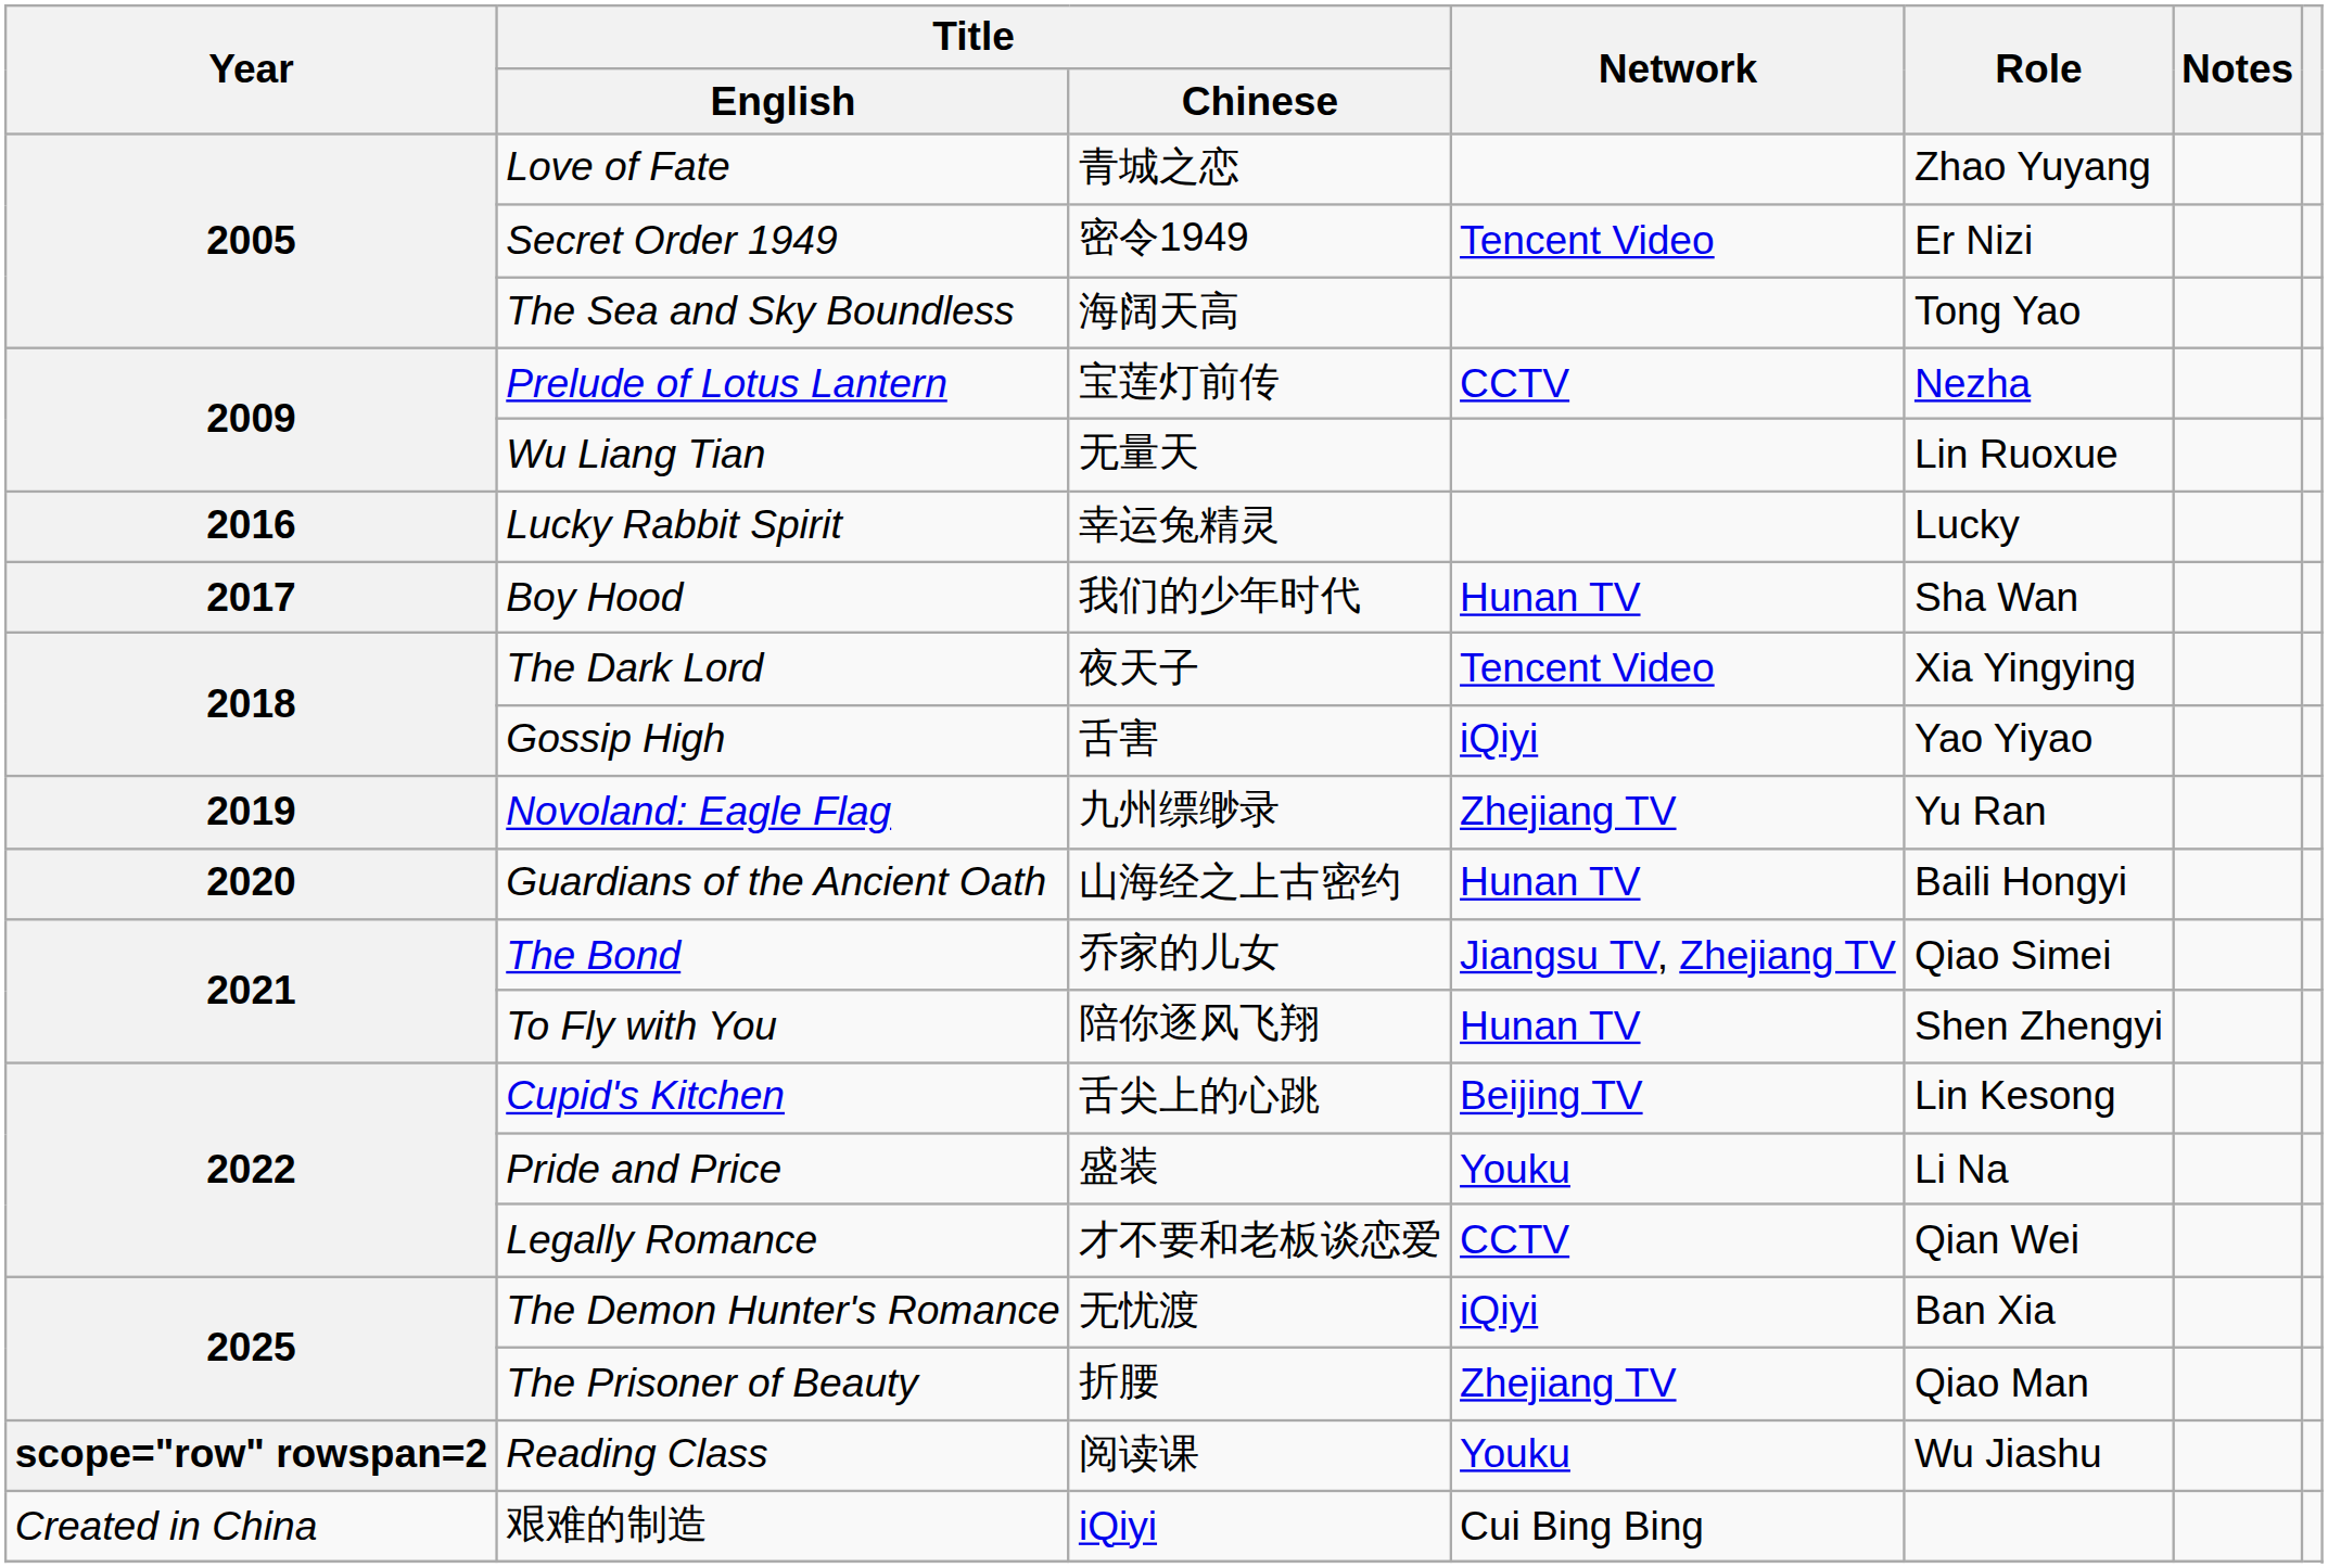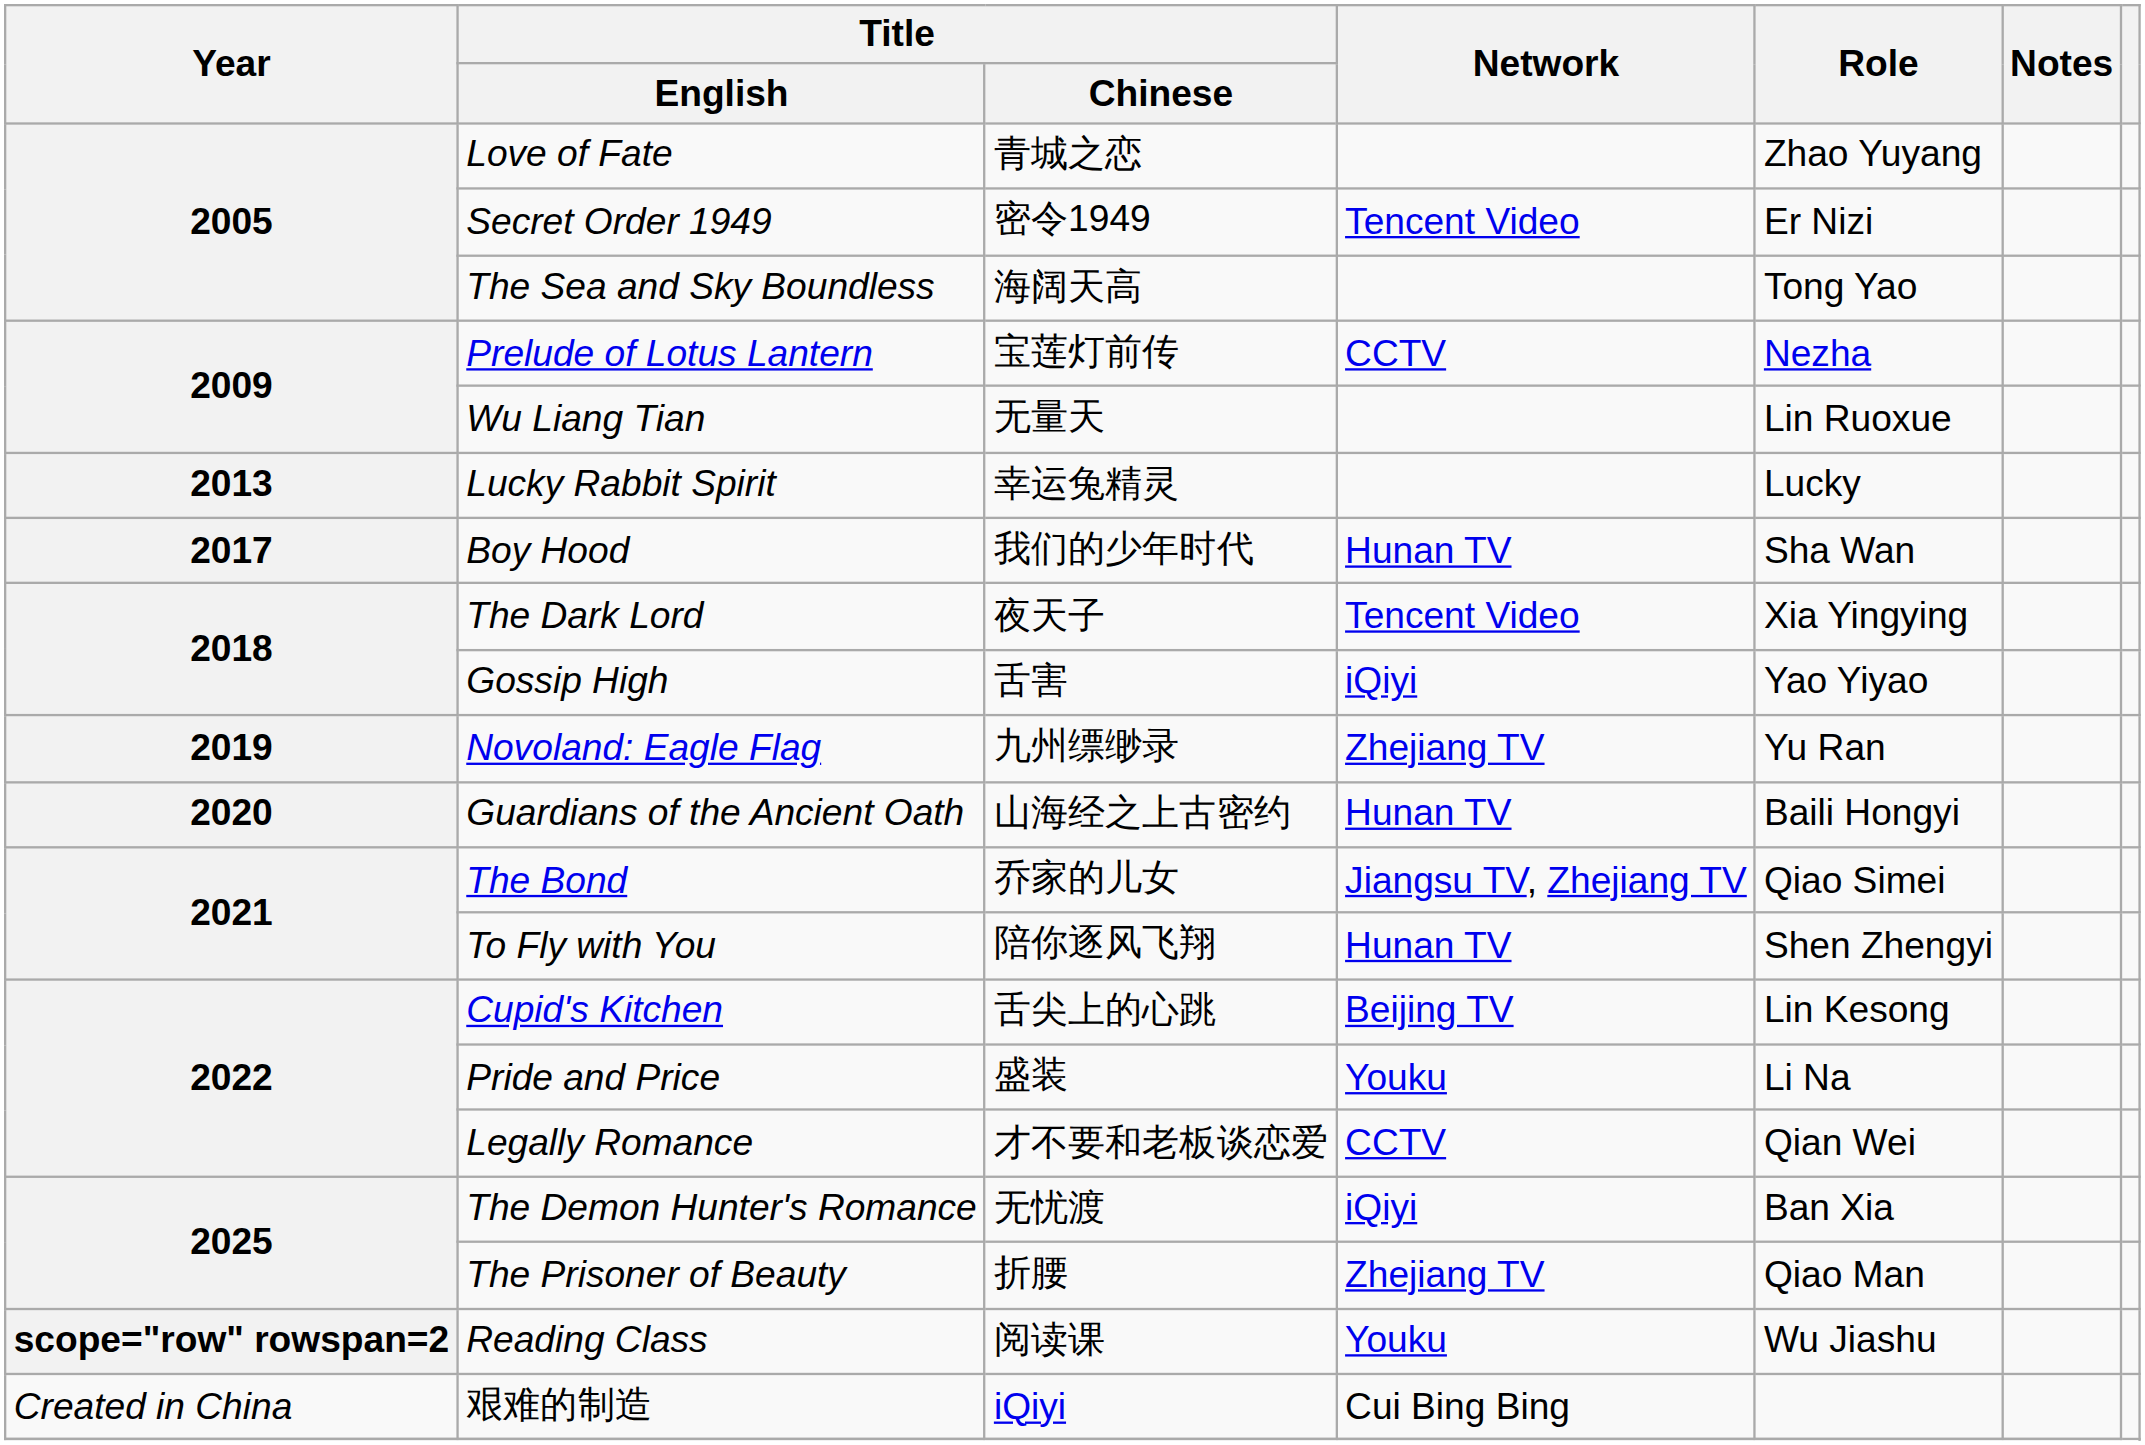Lucky Rabbit Spirit | Year: 2016 -> 2013
